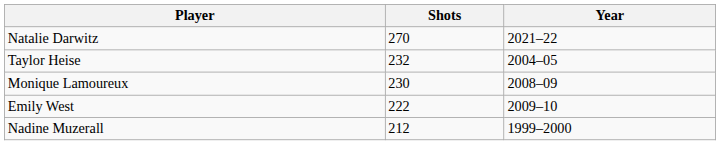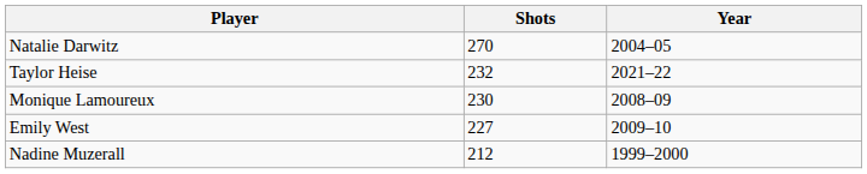Natalie Darwitz | Year: 2021–22 -> 2004–05
Taylor Heise | Year: 2004–05 -> 2021–22
Emily West | Shots: 222 -> 227
